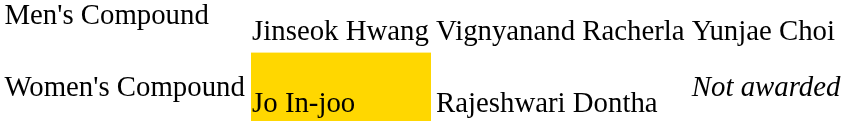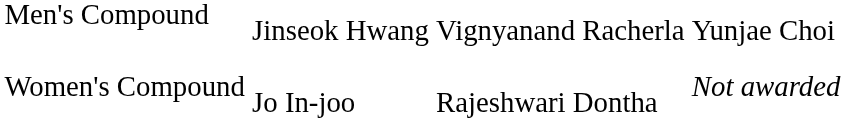Women's Compound | column 2: gold background -> no background
